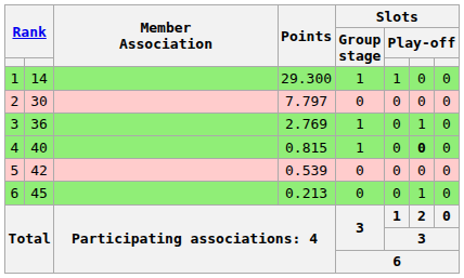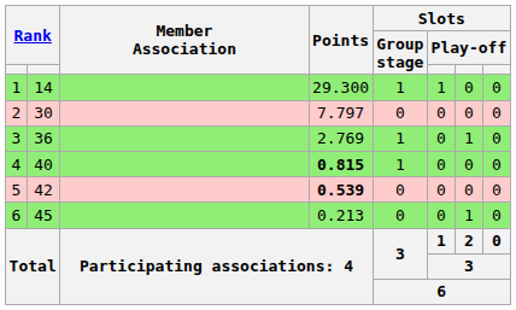4 | Points: normal -> bold
4 | column 7: bold -> normal
5 | Points: normal -> bold
